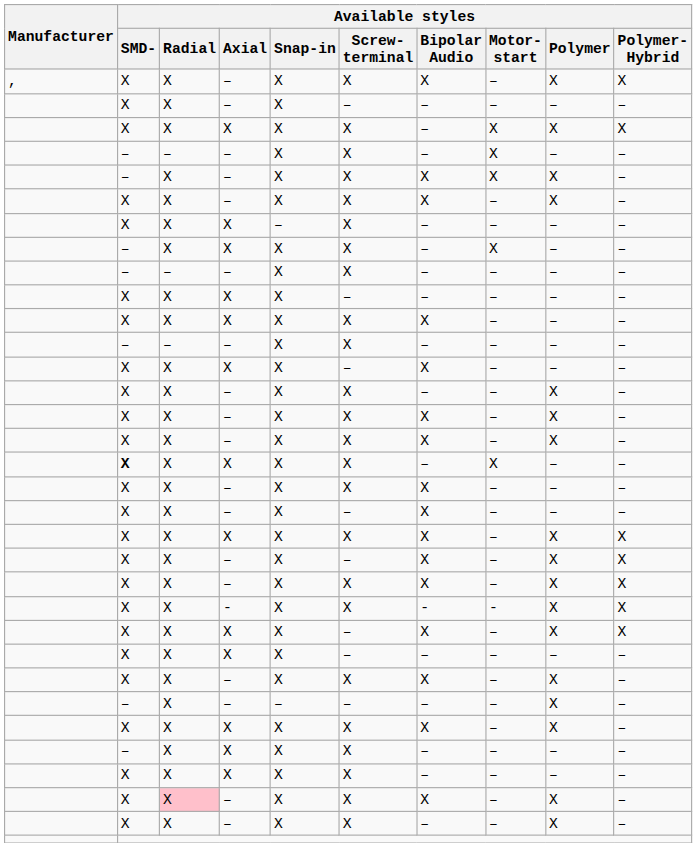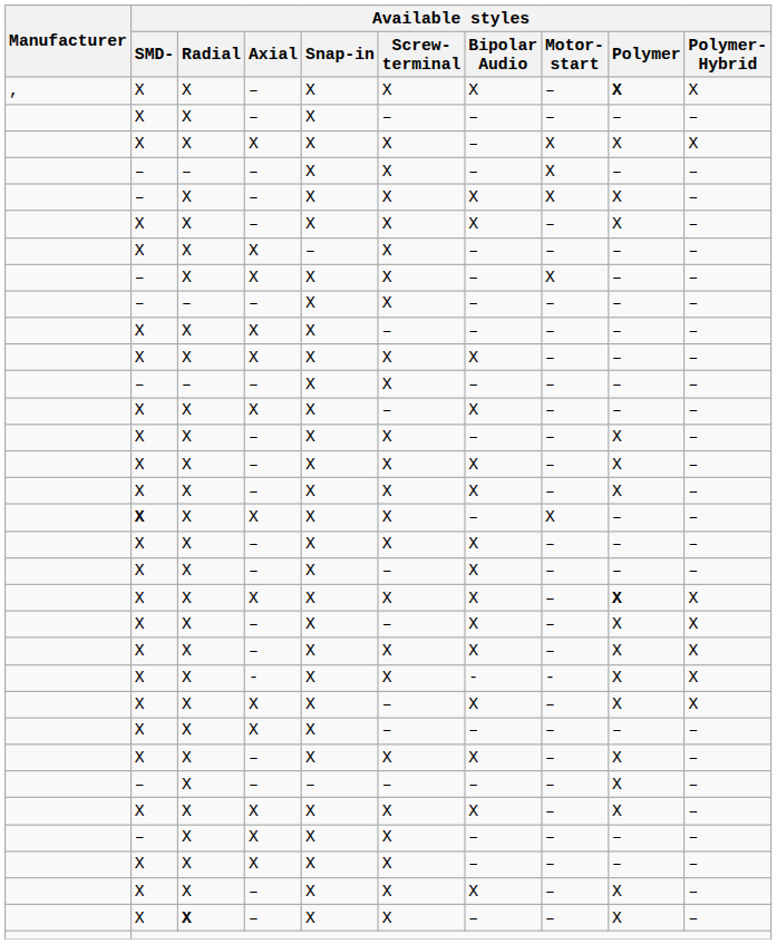row 3 | Available styles / Polymer: normal -> bold
row 22 | Available styles / Polymer: normal -> bold
row 33 | Available styles / Radial: pink background -> no background
row 34 | Available styles / Radial: normal -> bold
